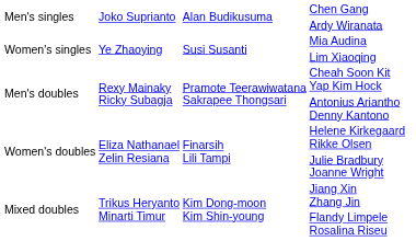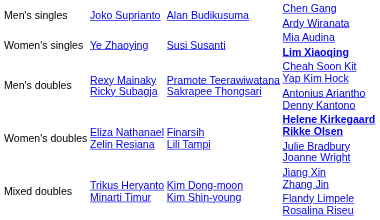Lim Xiaoqing | column 4: normal -> bold
Helene Kirkegaard Rikke Olsen | column 4: normal -> bold
